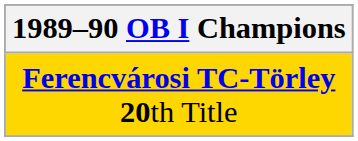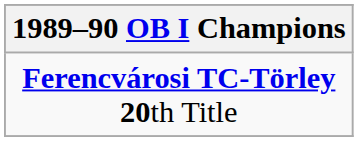row 2 | column 1: gold background -> no background
